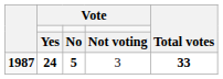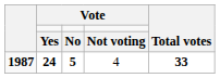1987 | column 4: 3 -> 4
